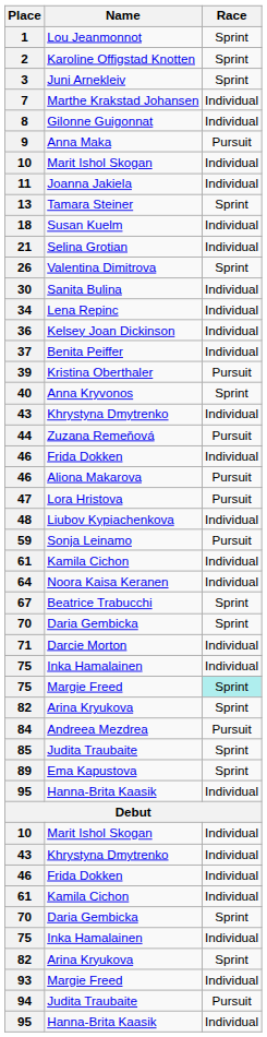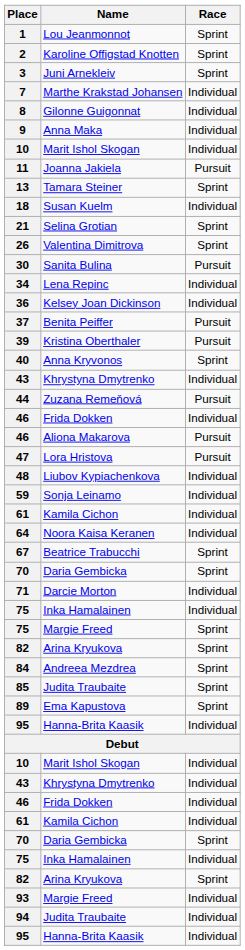9 | Race: Pursuit -> Individual
11 | Race: Individual -> Pursuit
21 | Race: Individual -> Sprint
30 | Race: Individual -> Pursuit
37 | Race: Individual -> Pursuit
59 | Race: Pursuit -> Individual
75 / Margie Freed | Race: paleturquoise background -> no background
84 | Race: Pursuit -> Sprint
94 | Race: Pursuit -> Individual
